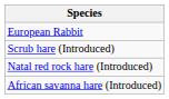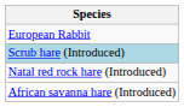row 3 | column 1: no background -> lightblue background
